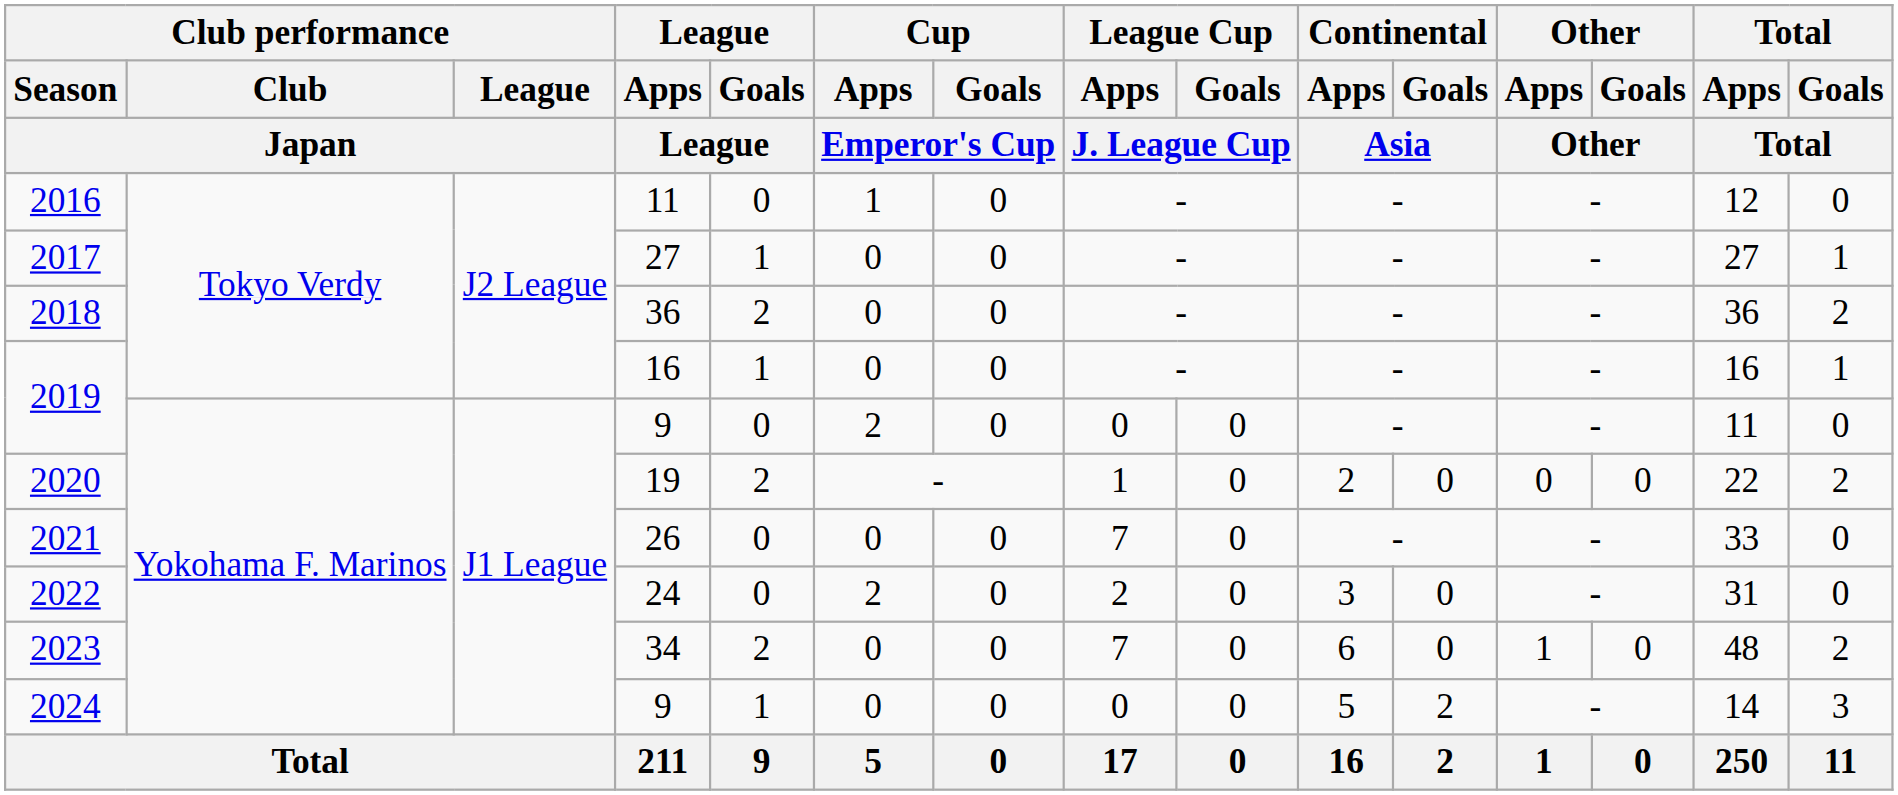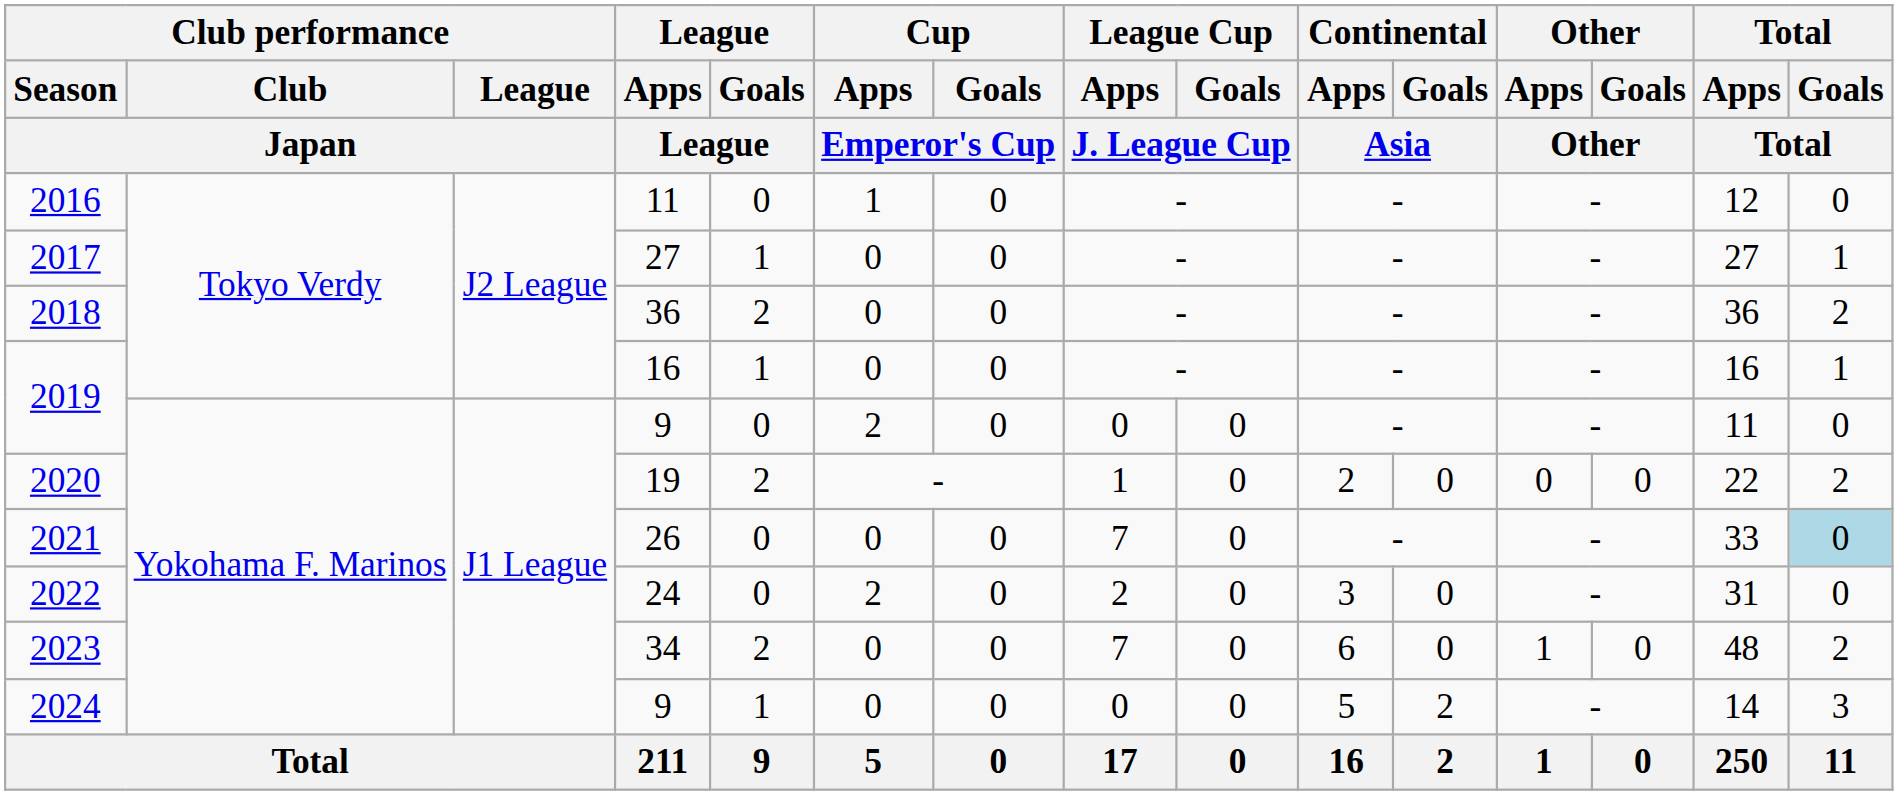2021 | Total / Goals / Total: no background -> lightblue background
